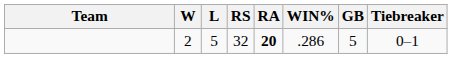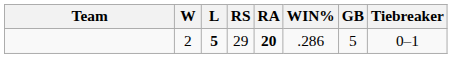row 2 | L: normal -> bold
row 2 | RS: 32 -> 29
